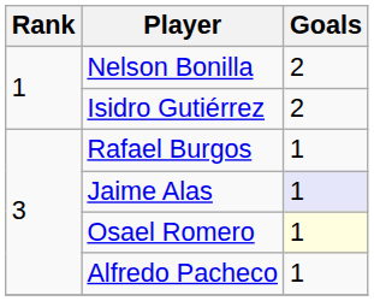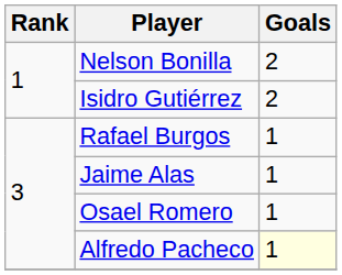Jaime Alas | Goals: lavender background -> no background
Osael Romero | Goals: lightyellow background -> no background
Alfredo Pacheco | Goals: no background -> lightyellow background
